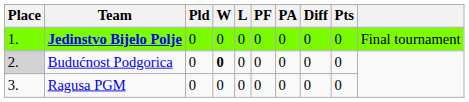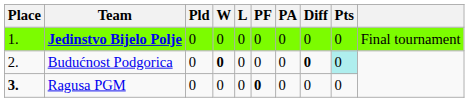Budućnost Podgorica | Place: lightgrey background -> no background
Budućnost Podgorica | Diff: normal -> bold
Budućnost Podgorica | Pts: no background -> paleturquoise background
Ragusa PGM | Place: normal -> bold
Ragusa PGM | PF: normal -> bold
